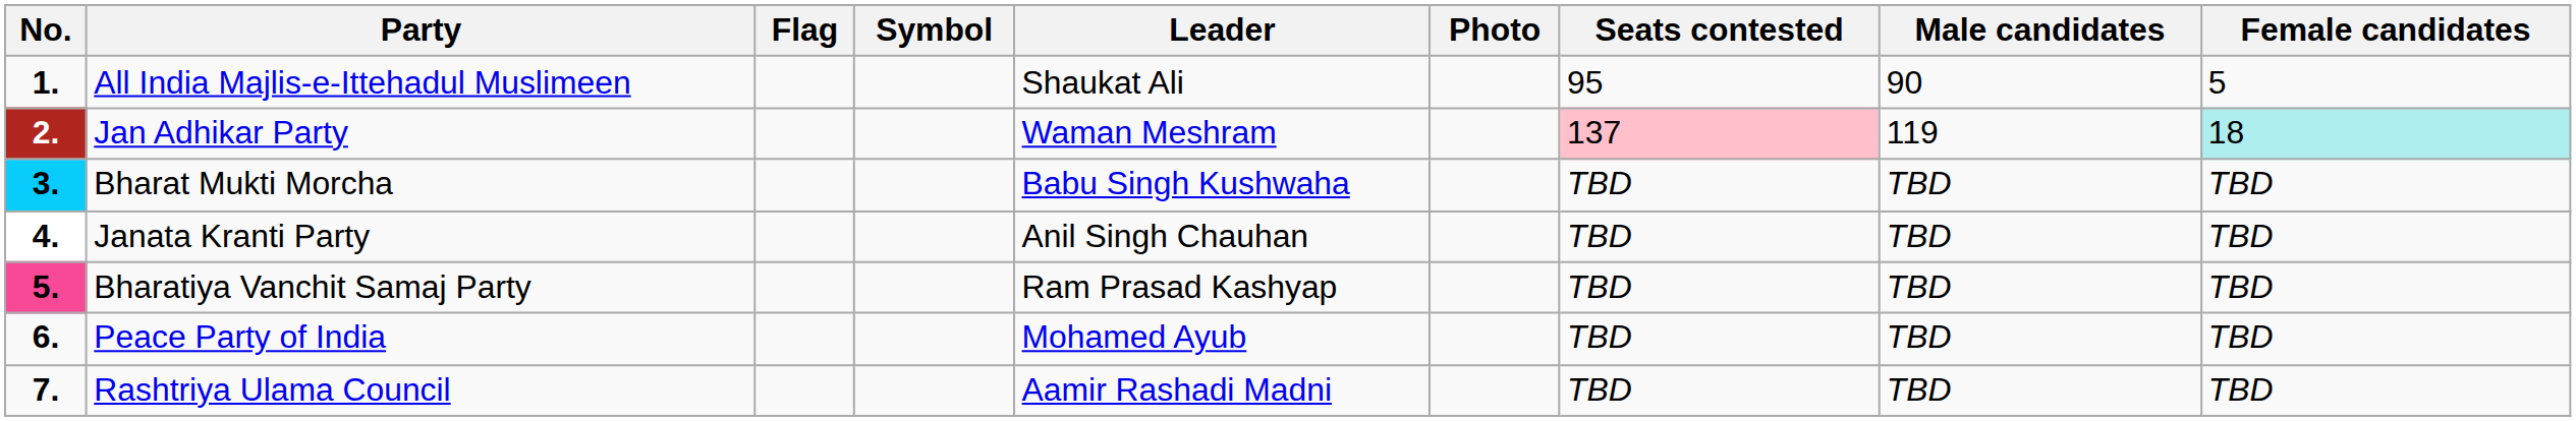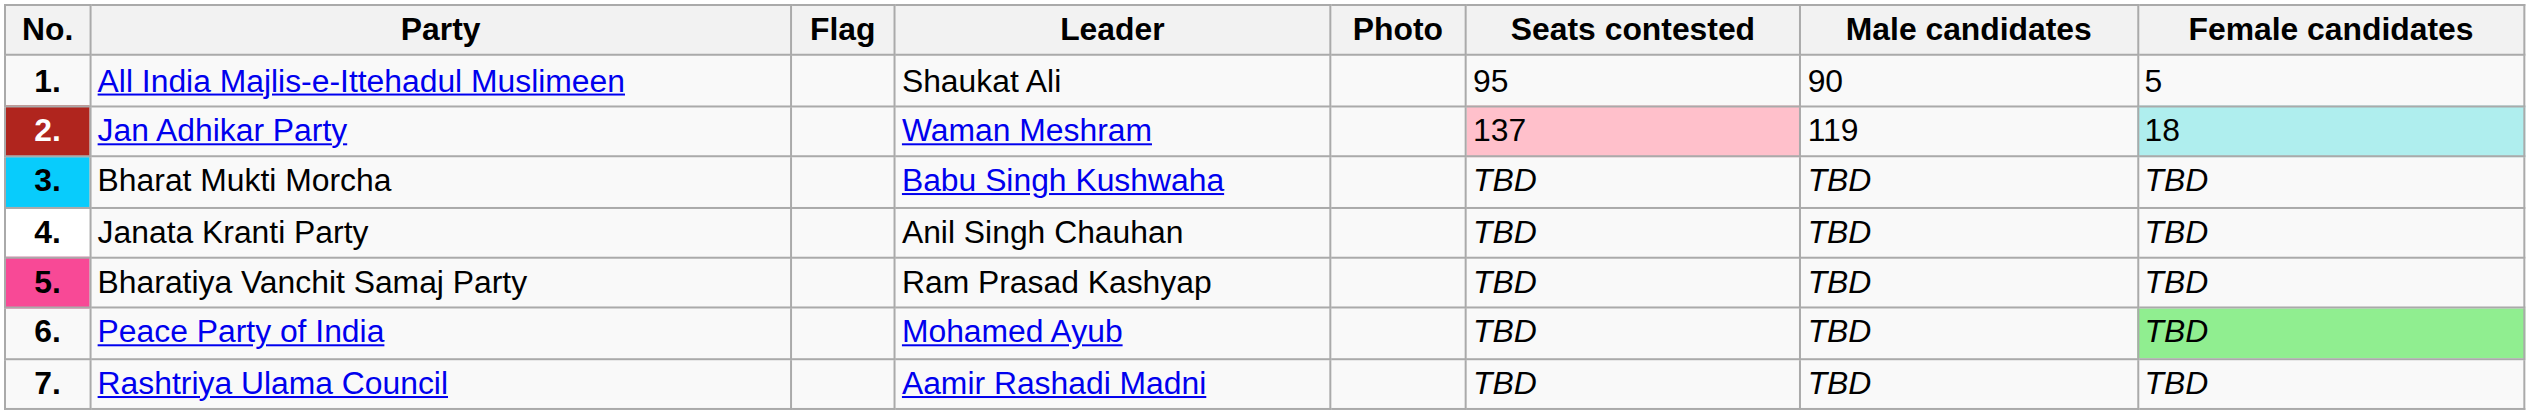- column: Symbol
Peace Party of India | Female candidates: no background -> lightgreen background
